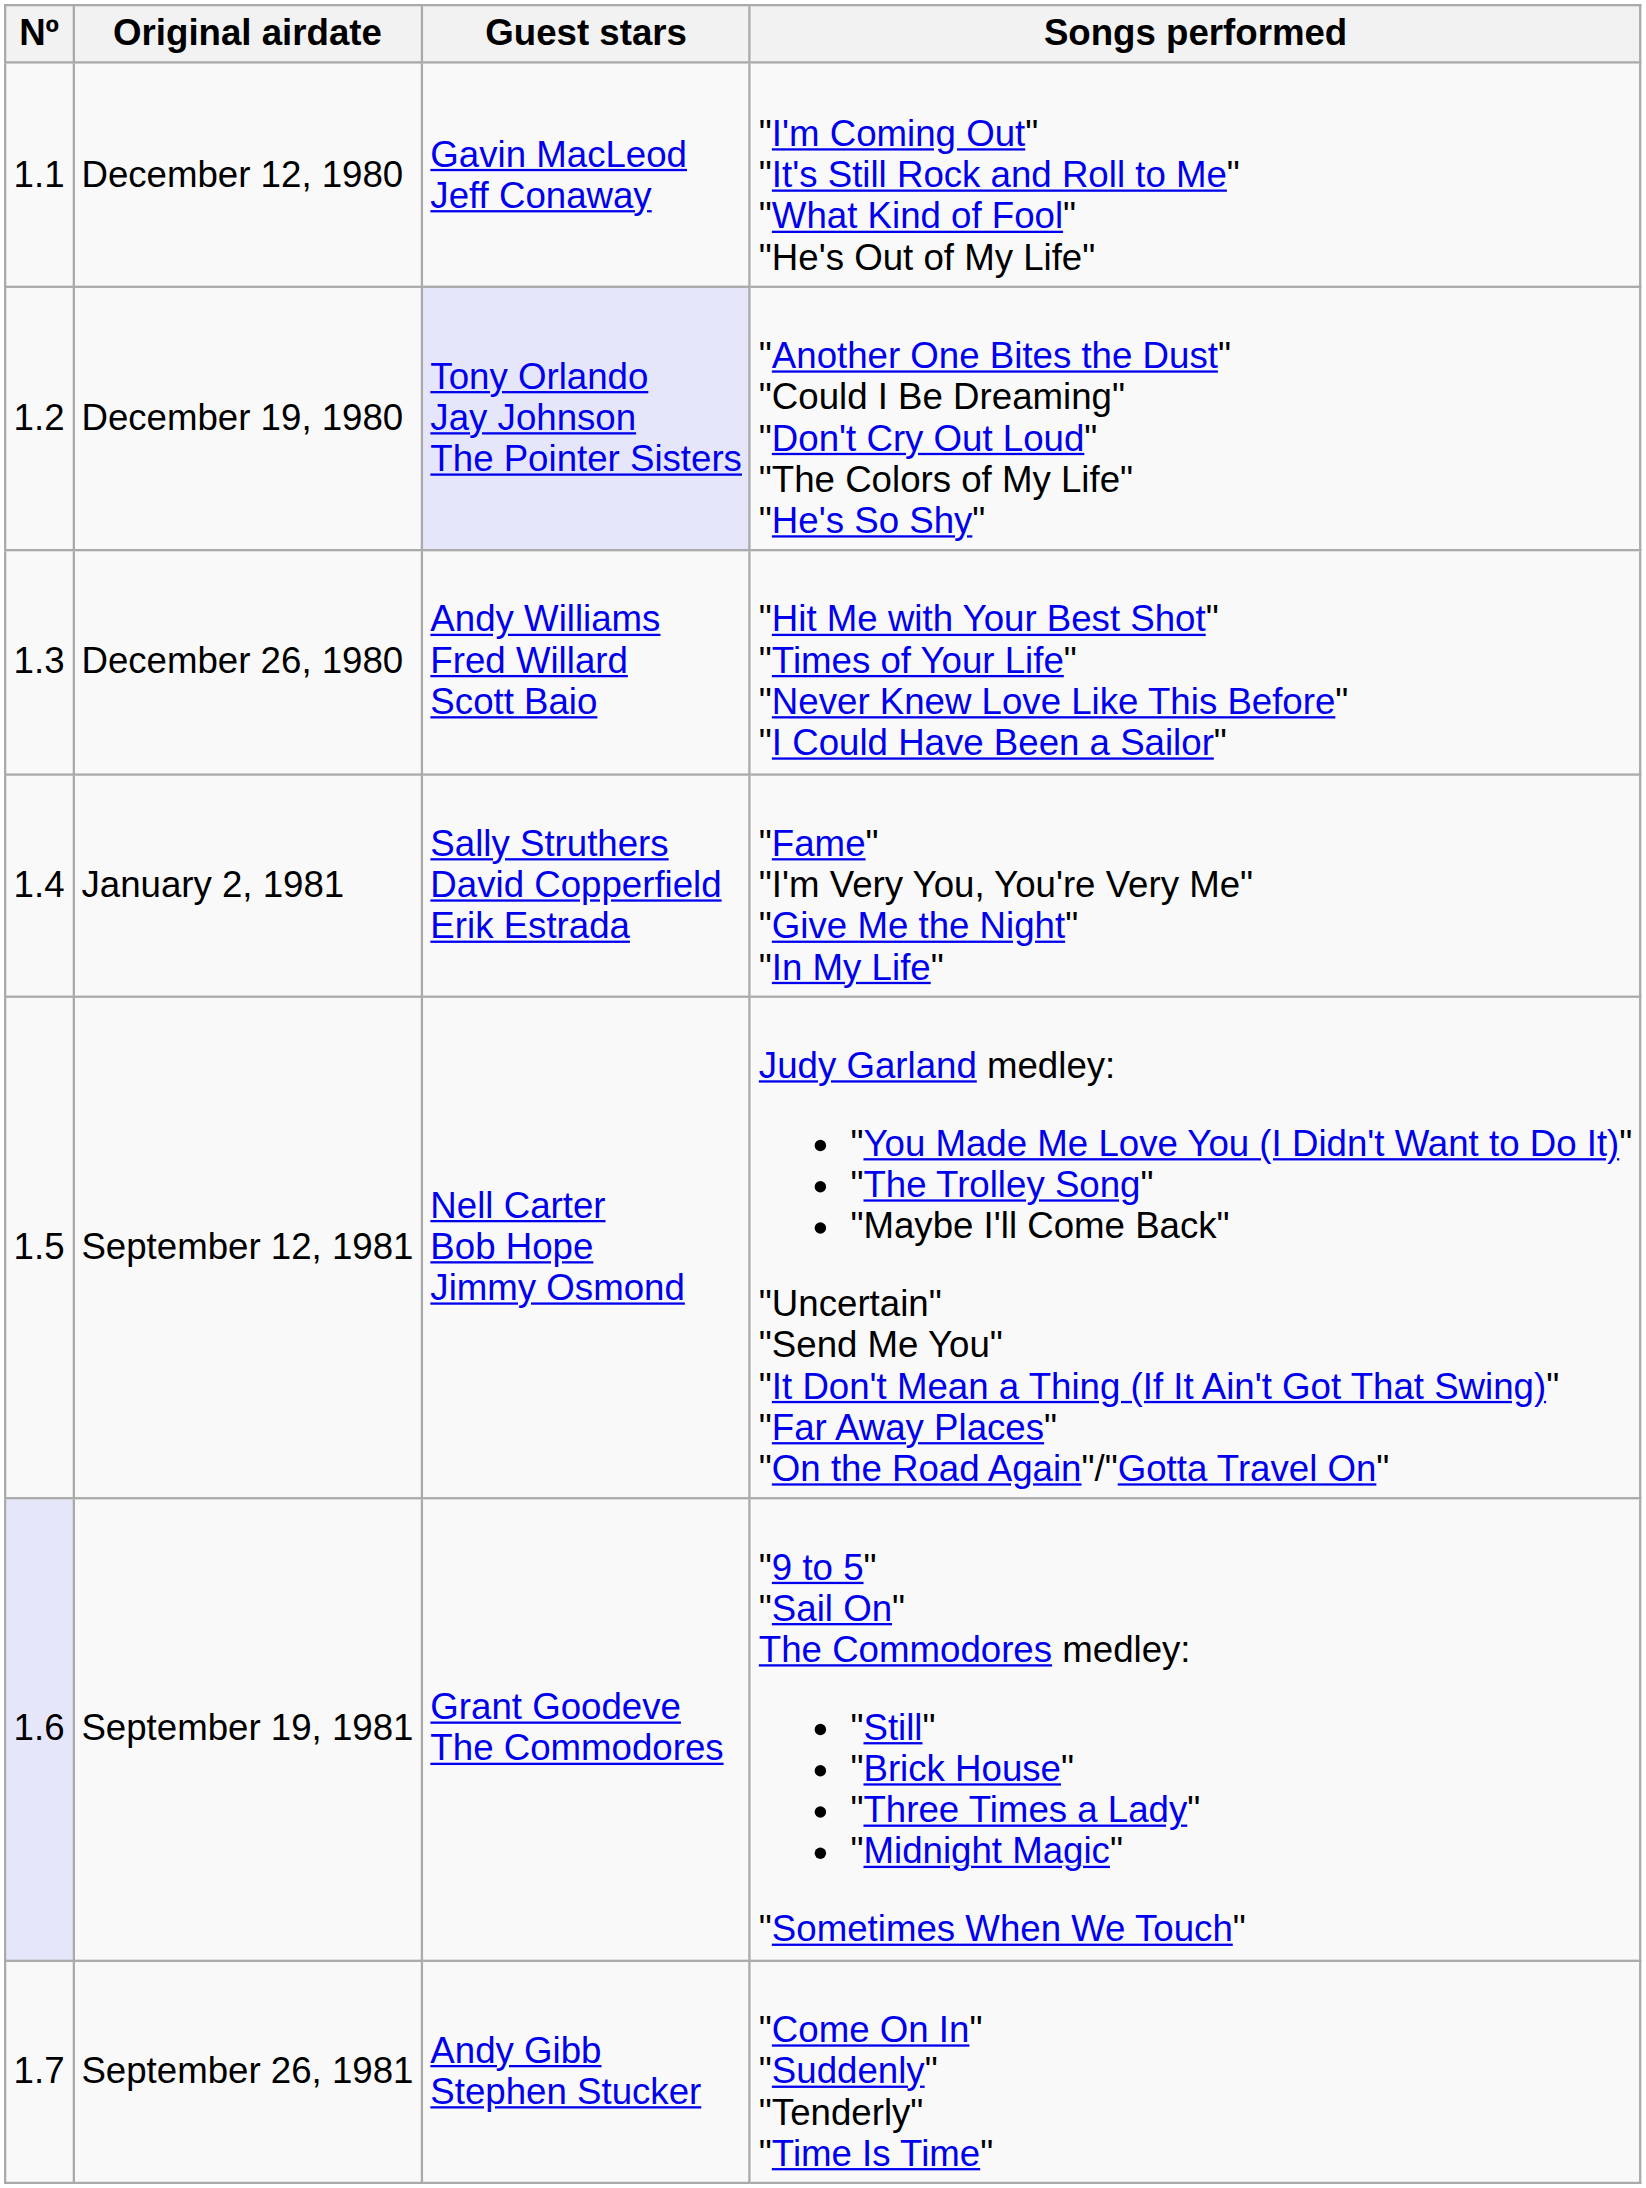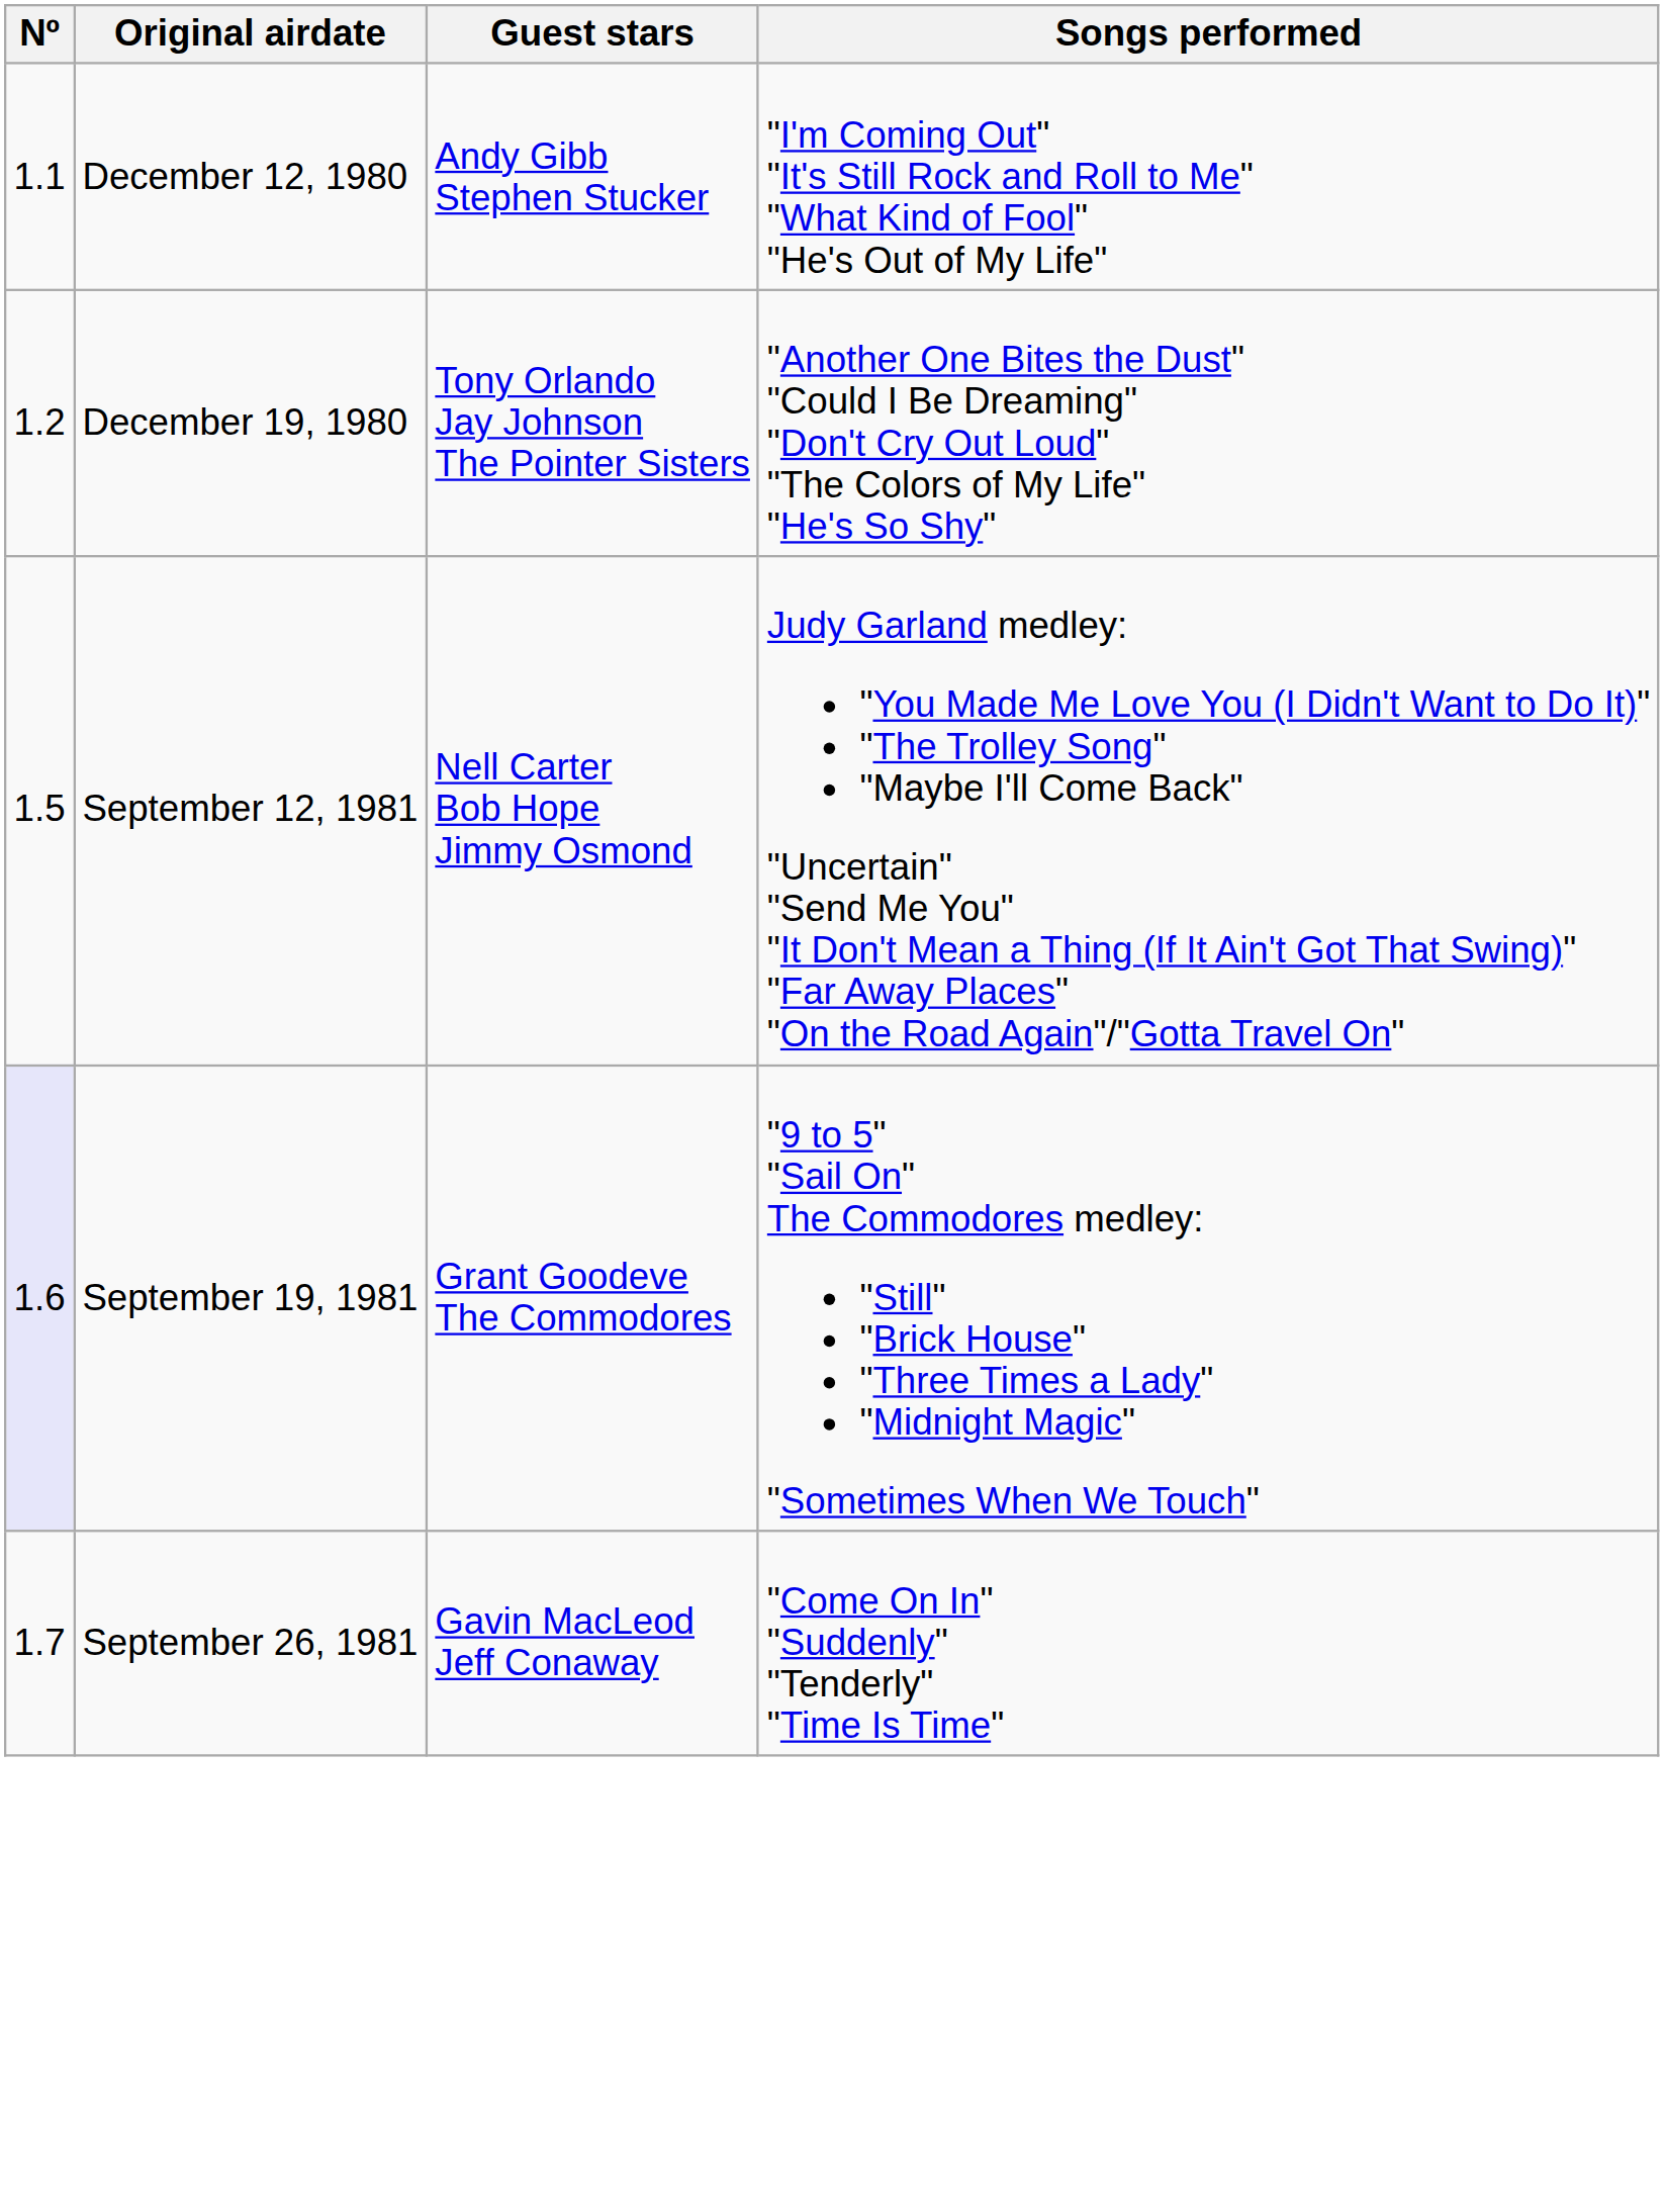December 12, 1980 | Guest stars: Gavin MacLeod Jeff Conaway -> Andy Gibb Stephen Stucker
December 19, 1980 | Guest stars: lavender background -> no background
- row: 1.3 | December 26, 1980 | Andy Williams Fred Willard Scott Baio | "Hit Me with Your Best Shot" "Times of Your Life" "Never Knew Love Like This Before" "I Could Have Been a Sailor"
- row: 1.4 | January 2, 1981 | Sally Struthers David Copperfield Erik Estrada | "Fame" "I'm Very You, You're Very Me" "Give Me the Night" "In My Life"
September 26, 1981 | Guest stars: Andy Gibb Stephen Stucker -> Gavin MacLeod Jeff Conaway
